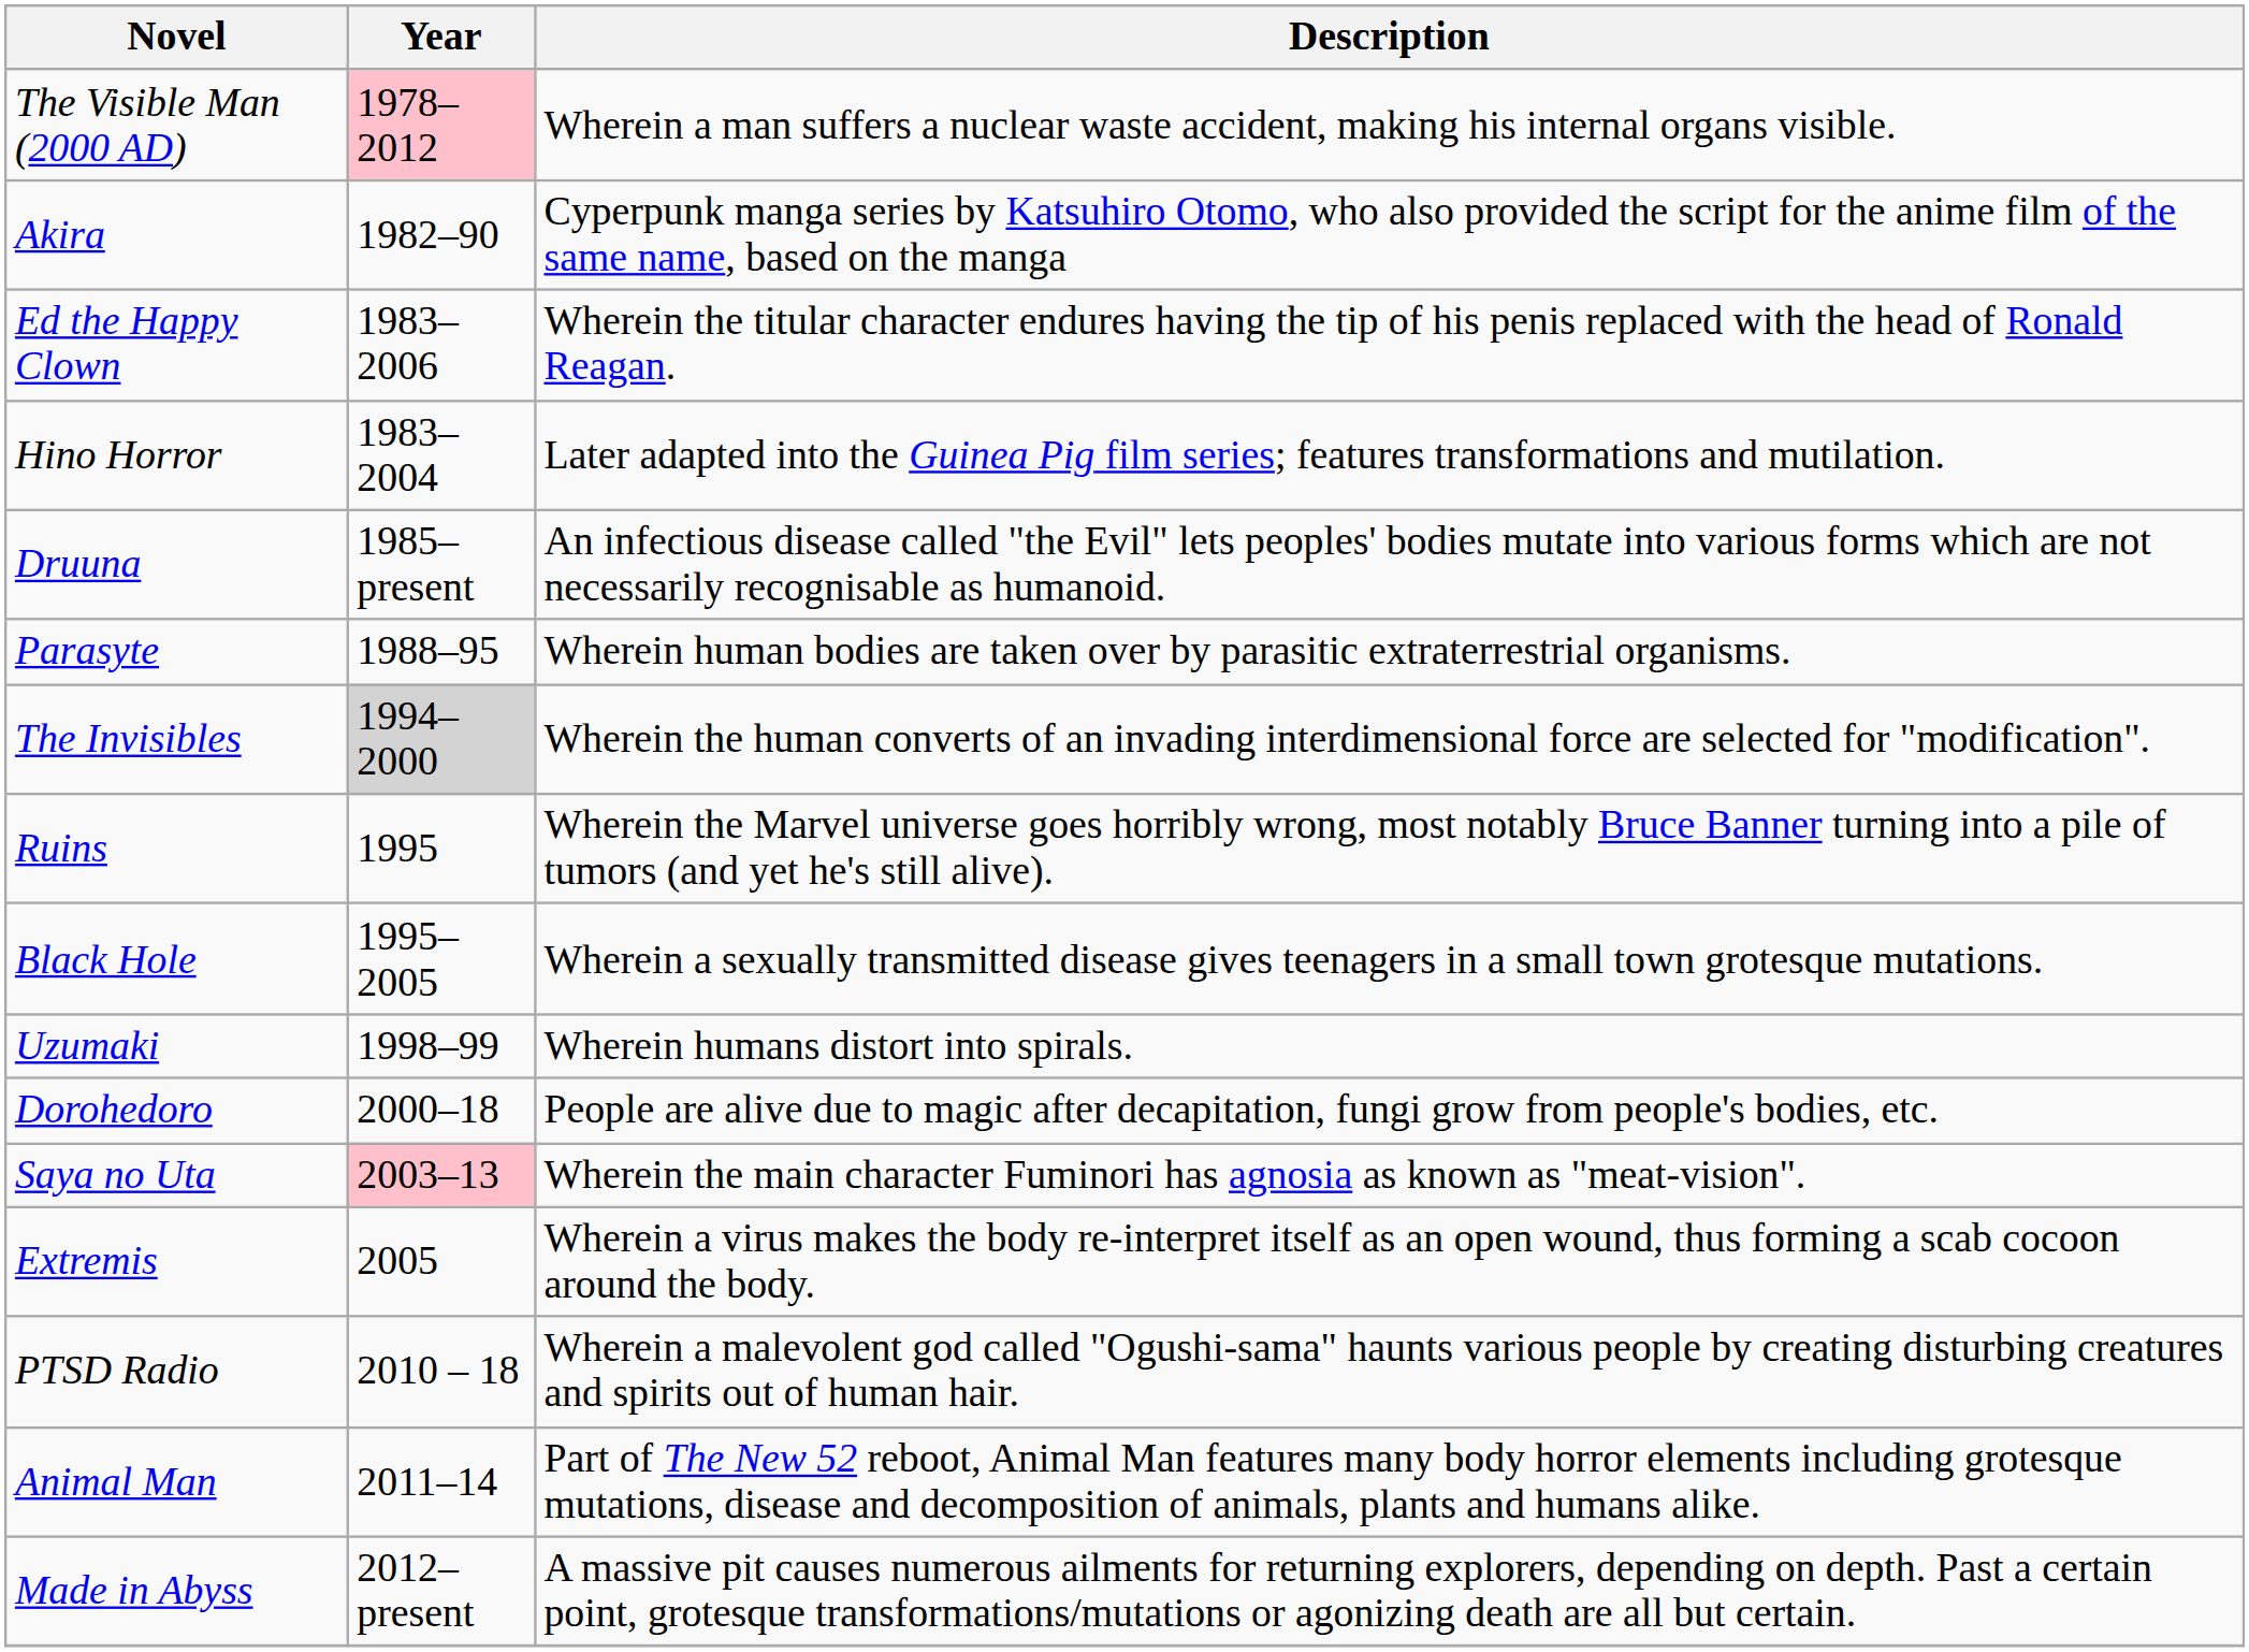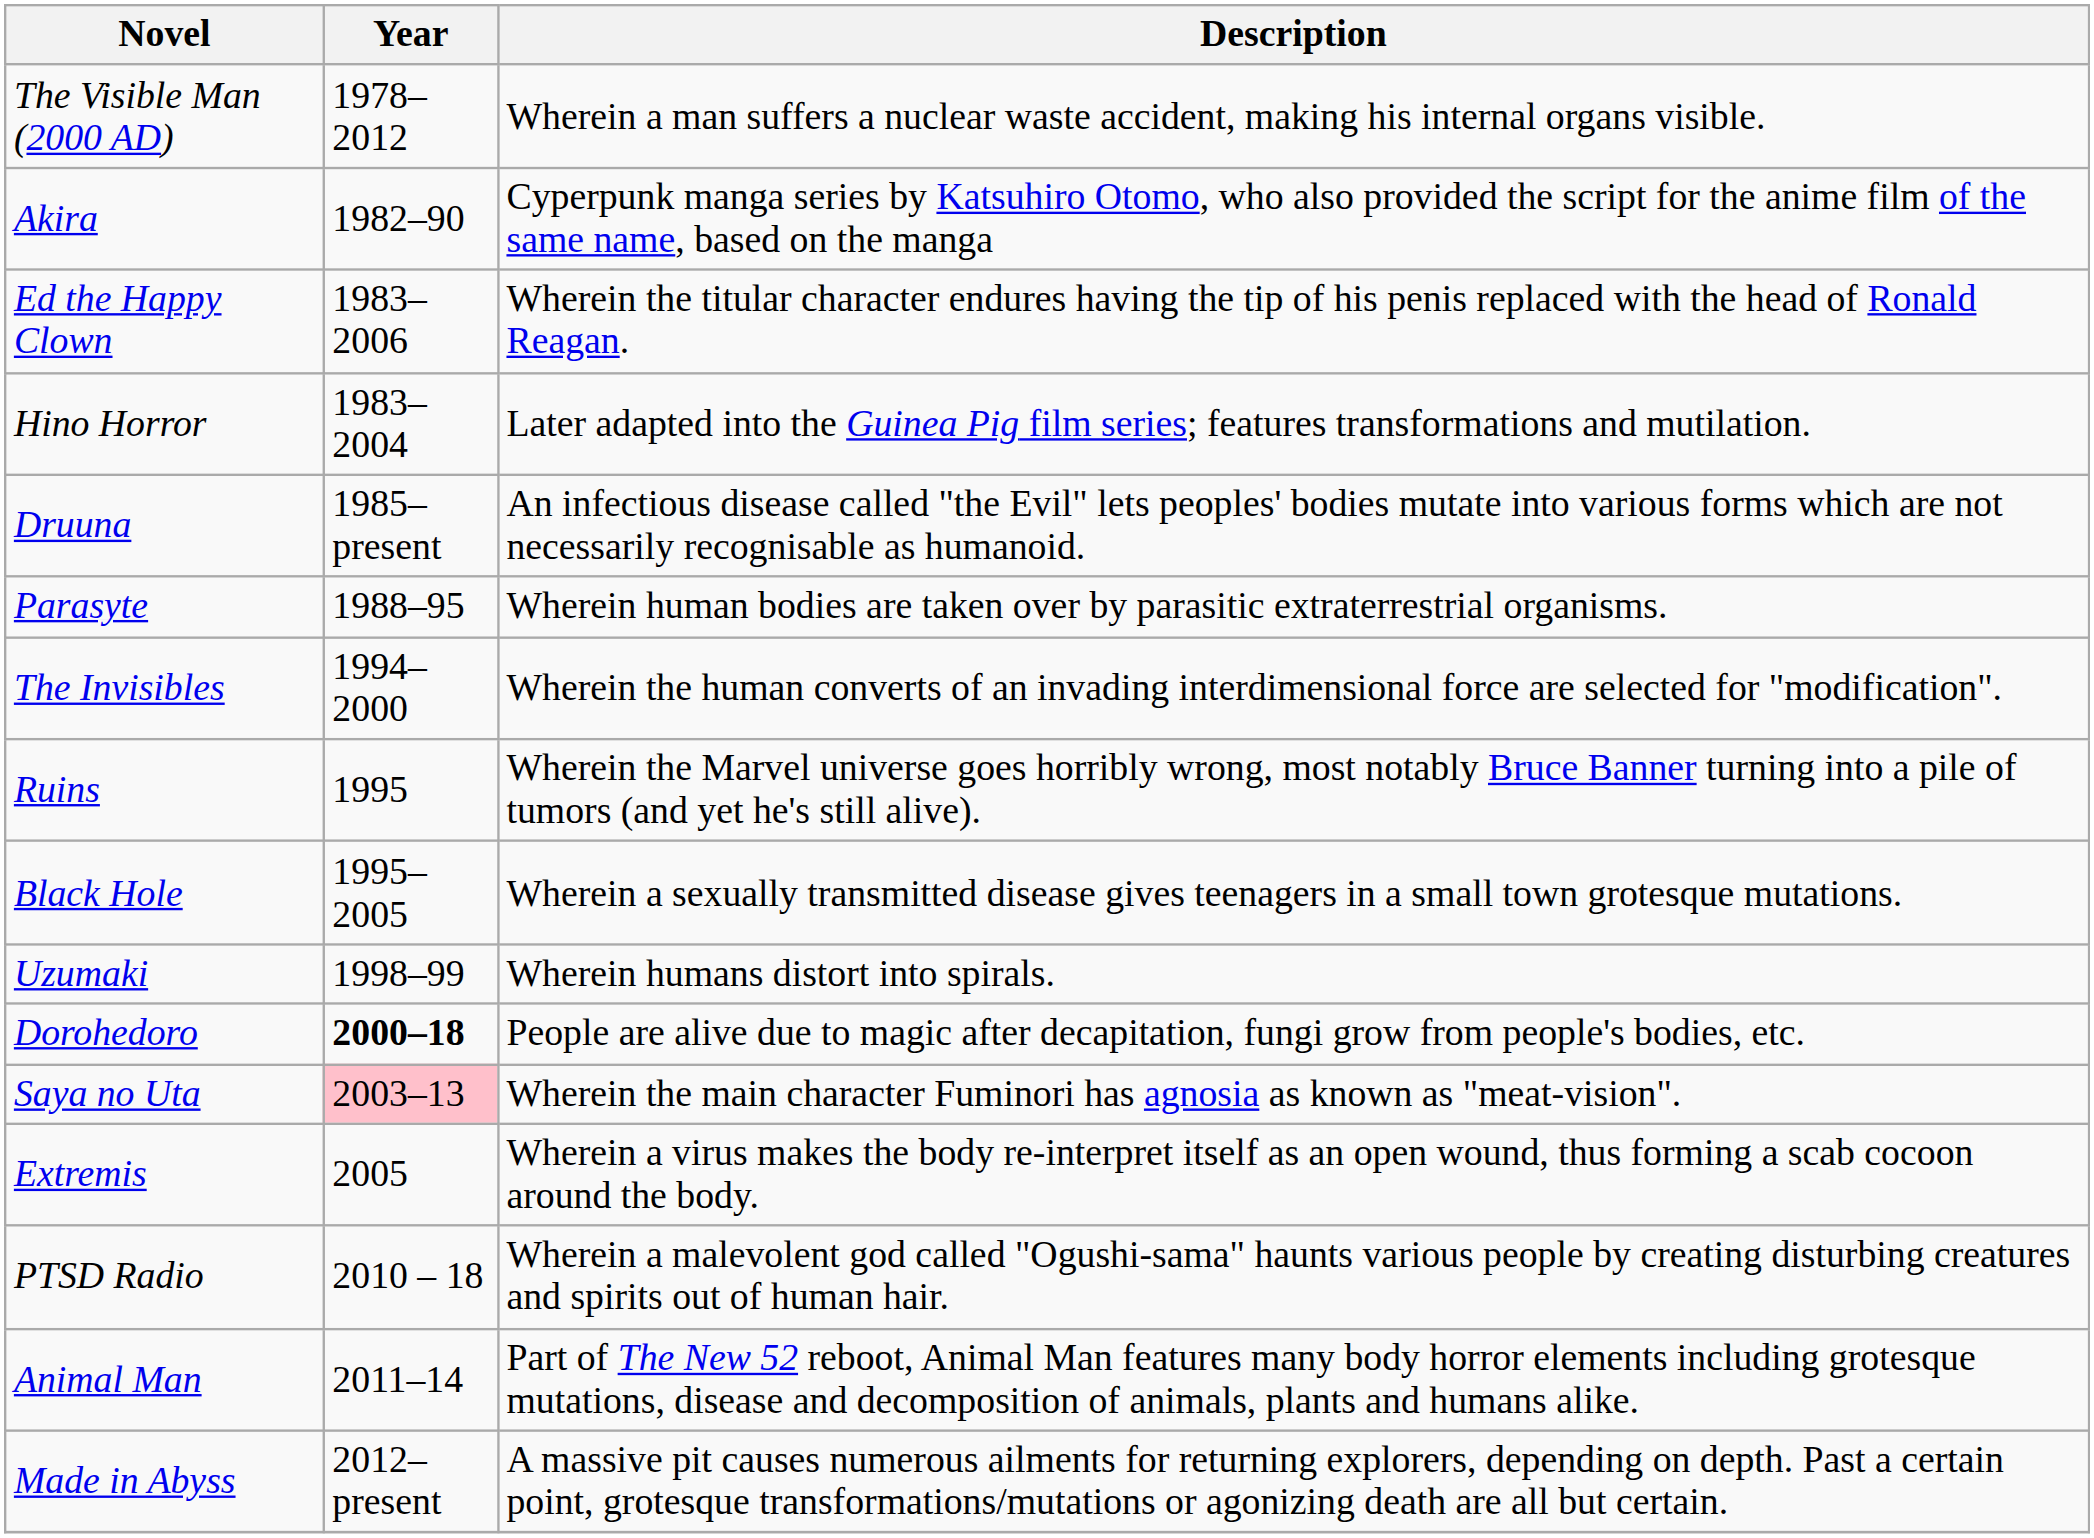The Visible Man (2000 AD) | Year: pink background -> no background
The Invisibles | Year: lightgrey background -> no background
Dorohedoro | Year: normal -> bold
